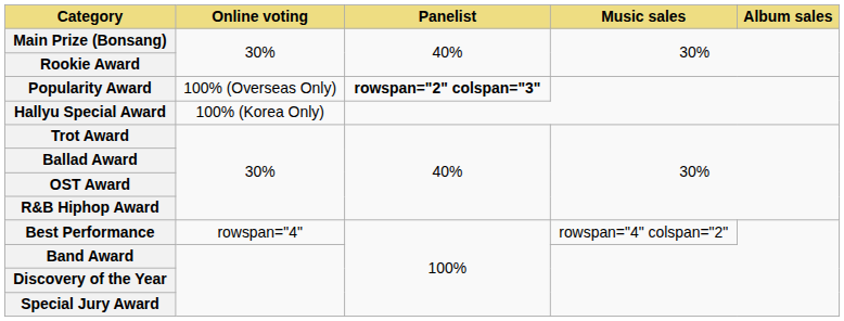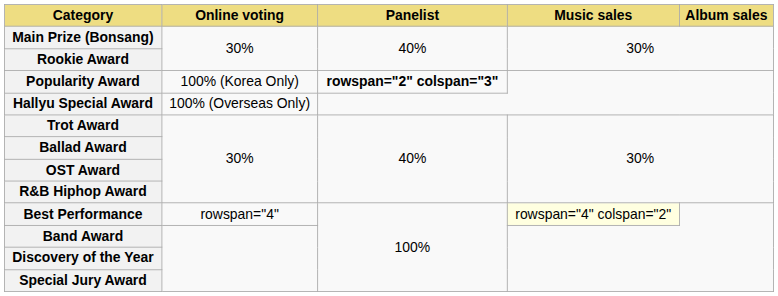Popularity Award | Online voting: 100% (Overseas Only) -> 100% (Korea Only)
Hallyu Special Award | Online voting: 100% (Korea Only) -> 100% (Overseas Only)
Best Performance | Music sales: no background -> lightyellow background
